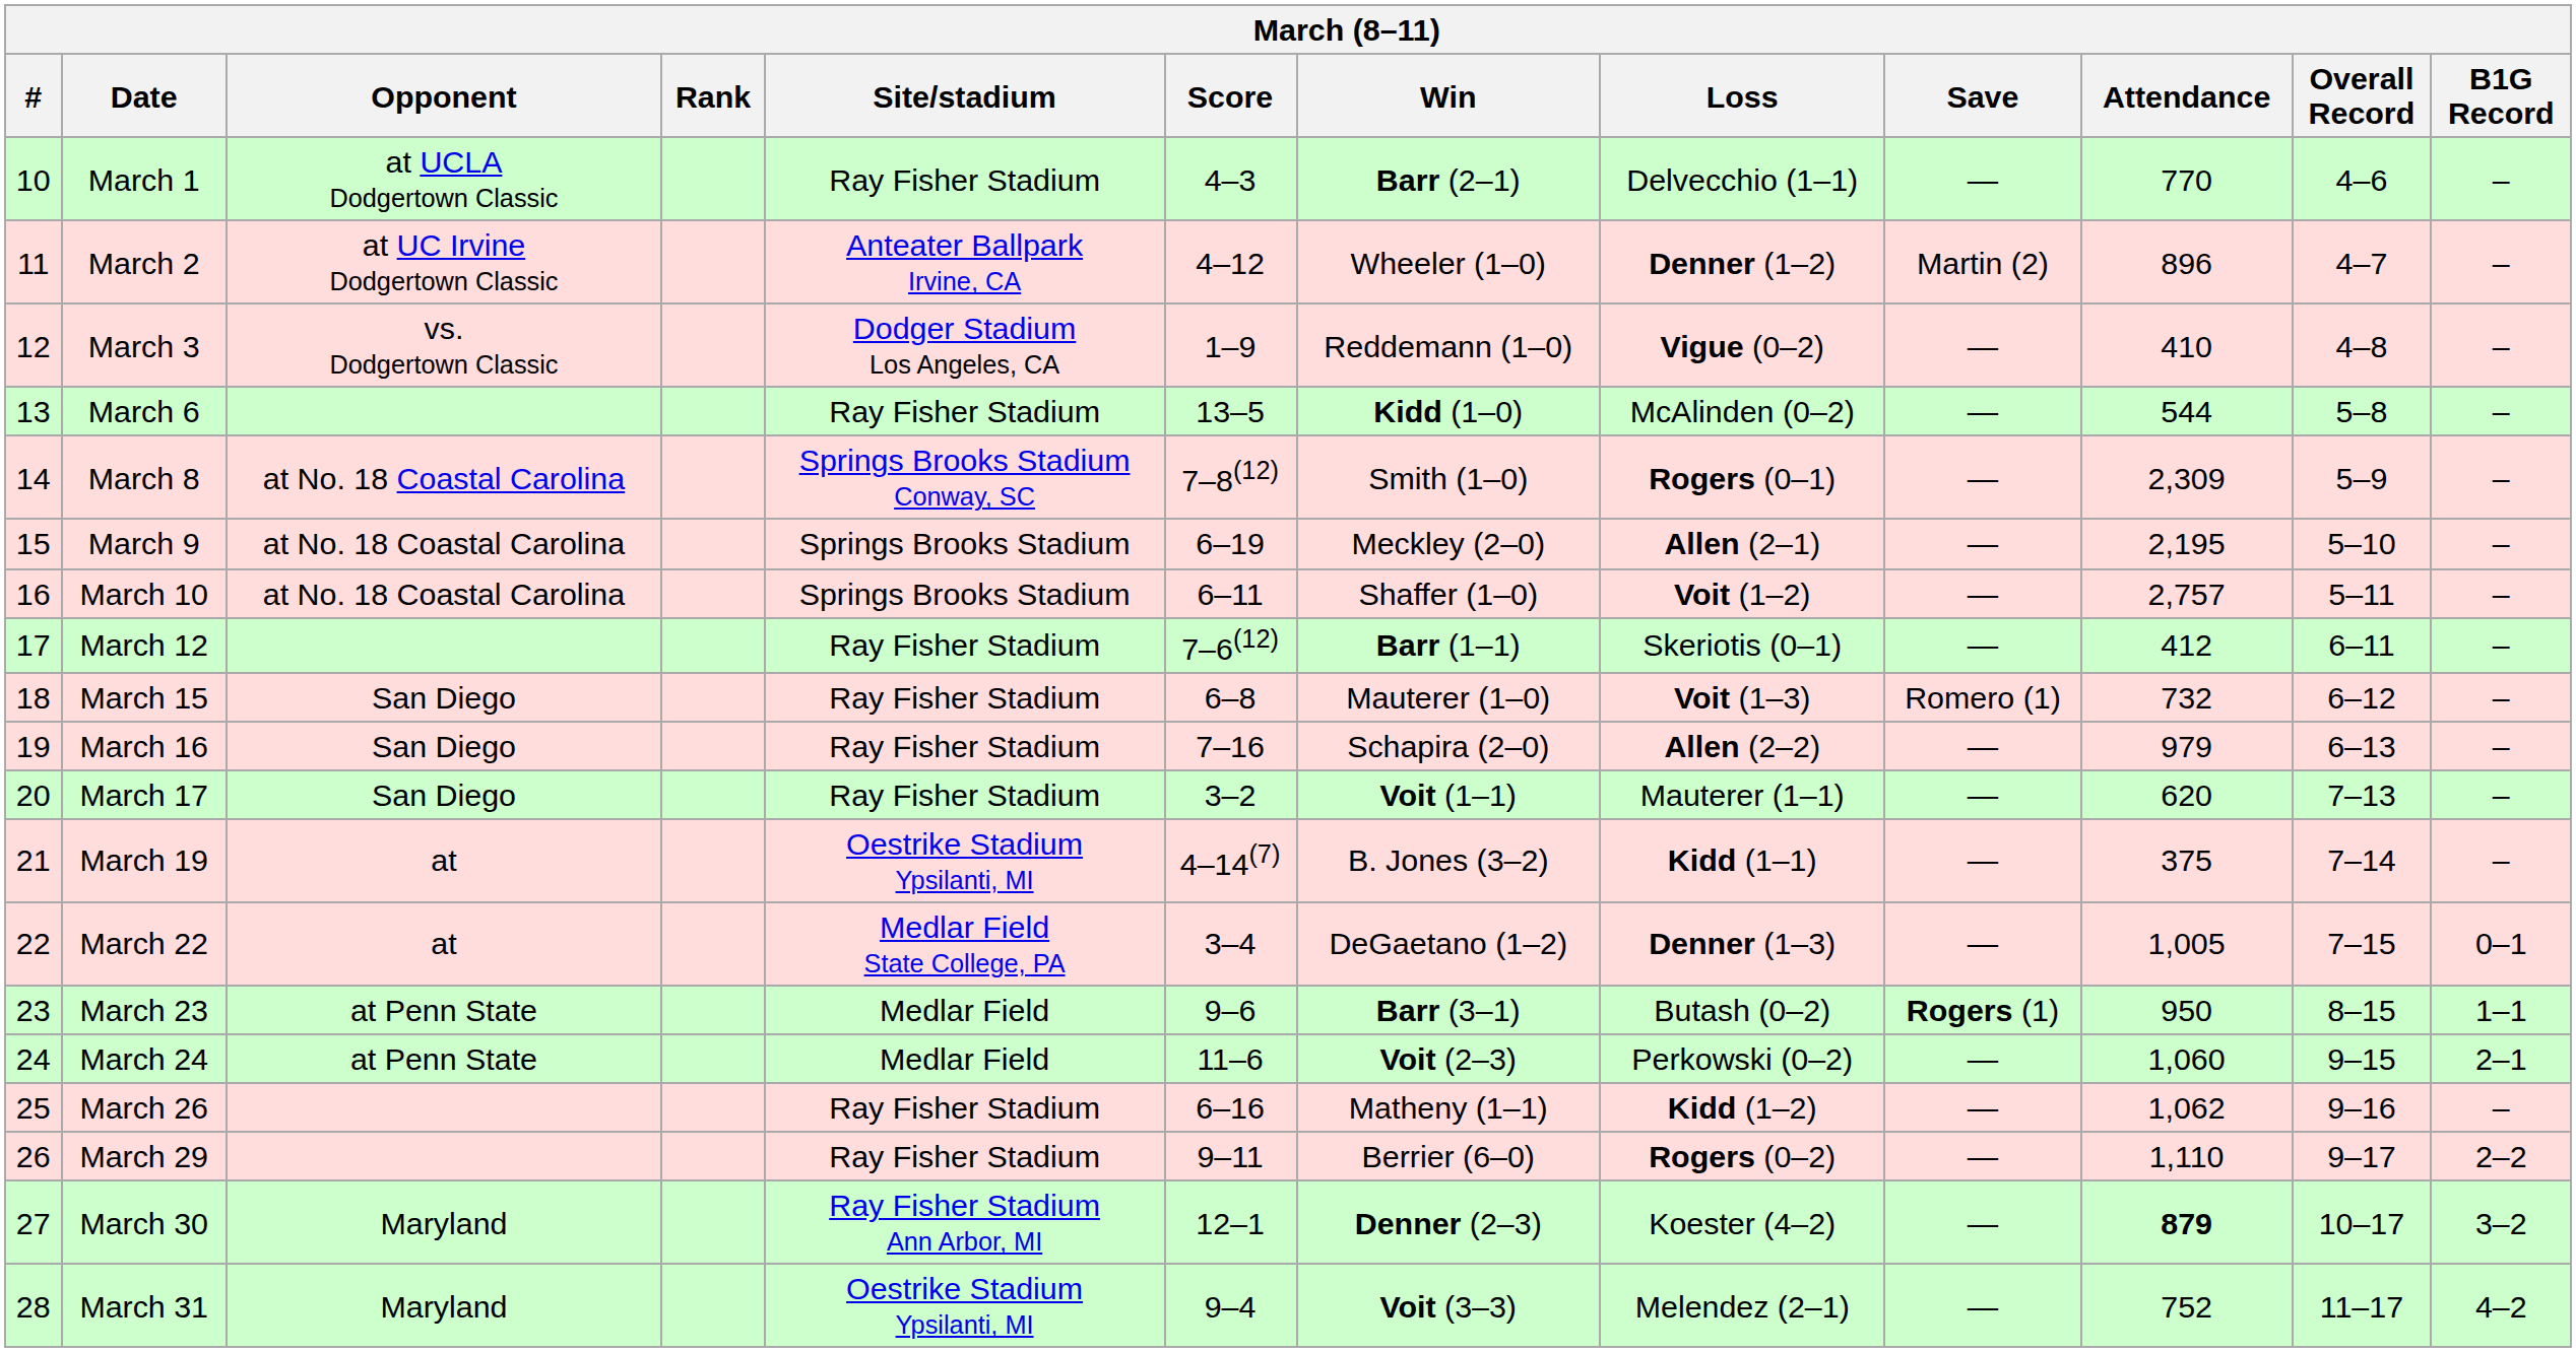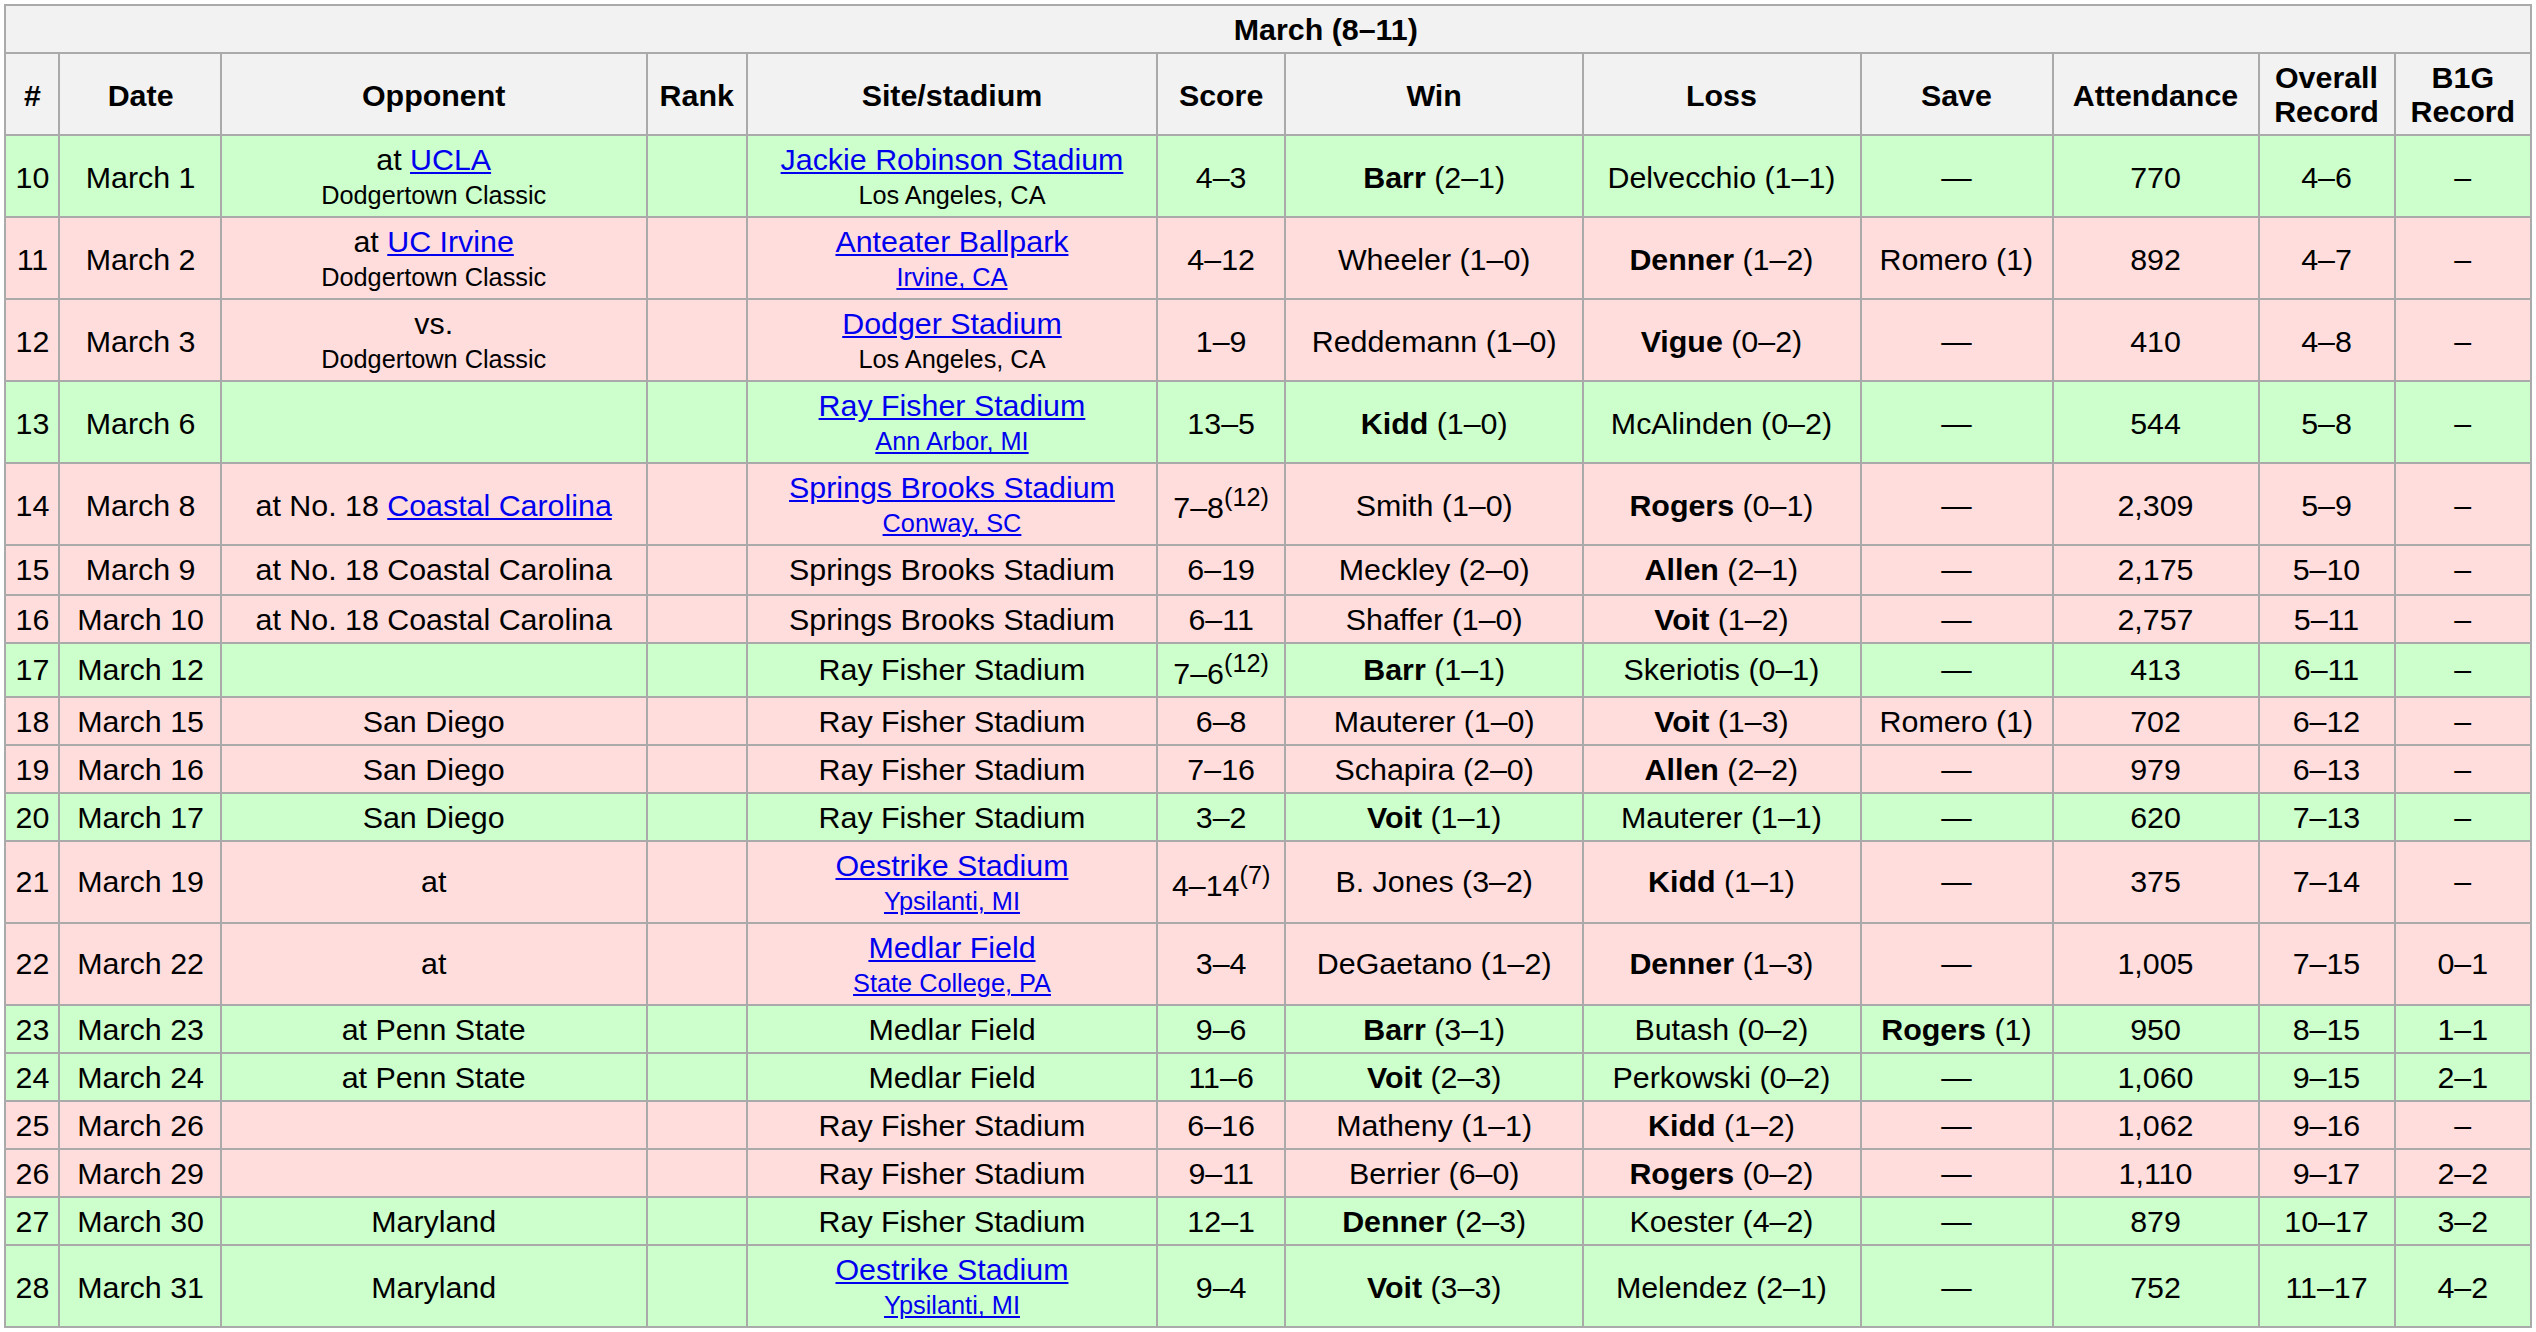March 1 | Site/stadium: Ray Fisher Stadium -> Jackie Robinson Stadium Los Angeles, CA
March 2 | Save: Martin (2) -> Romero (1)
March 2 | Attendance: 896 -> 892
March 6 | Site/stadium: Ray Fisher Stadium -> Ray Fisher Stadium Ann Arbor, MI
March 9 | Attendance: 2,195 -> 2,175
March 12 | Attendance: 412 -> 413
March 15 | Attendance: 732 -> 702
March 30 | Site/stadium: Ray Fisher Stadium Ann Arbor, MI -> Ray Fisher Stadium
March 30 | Attendance: bold -> normal
